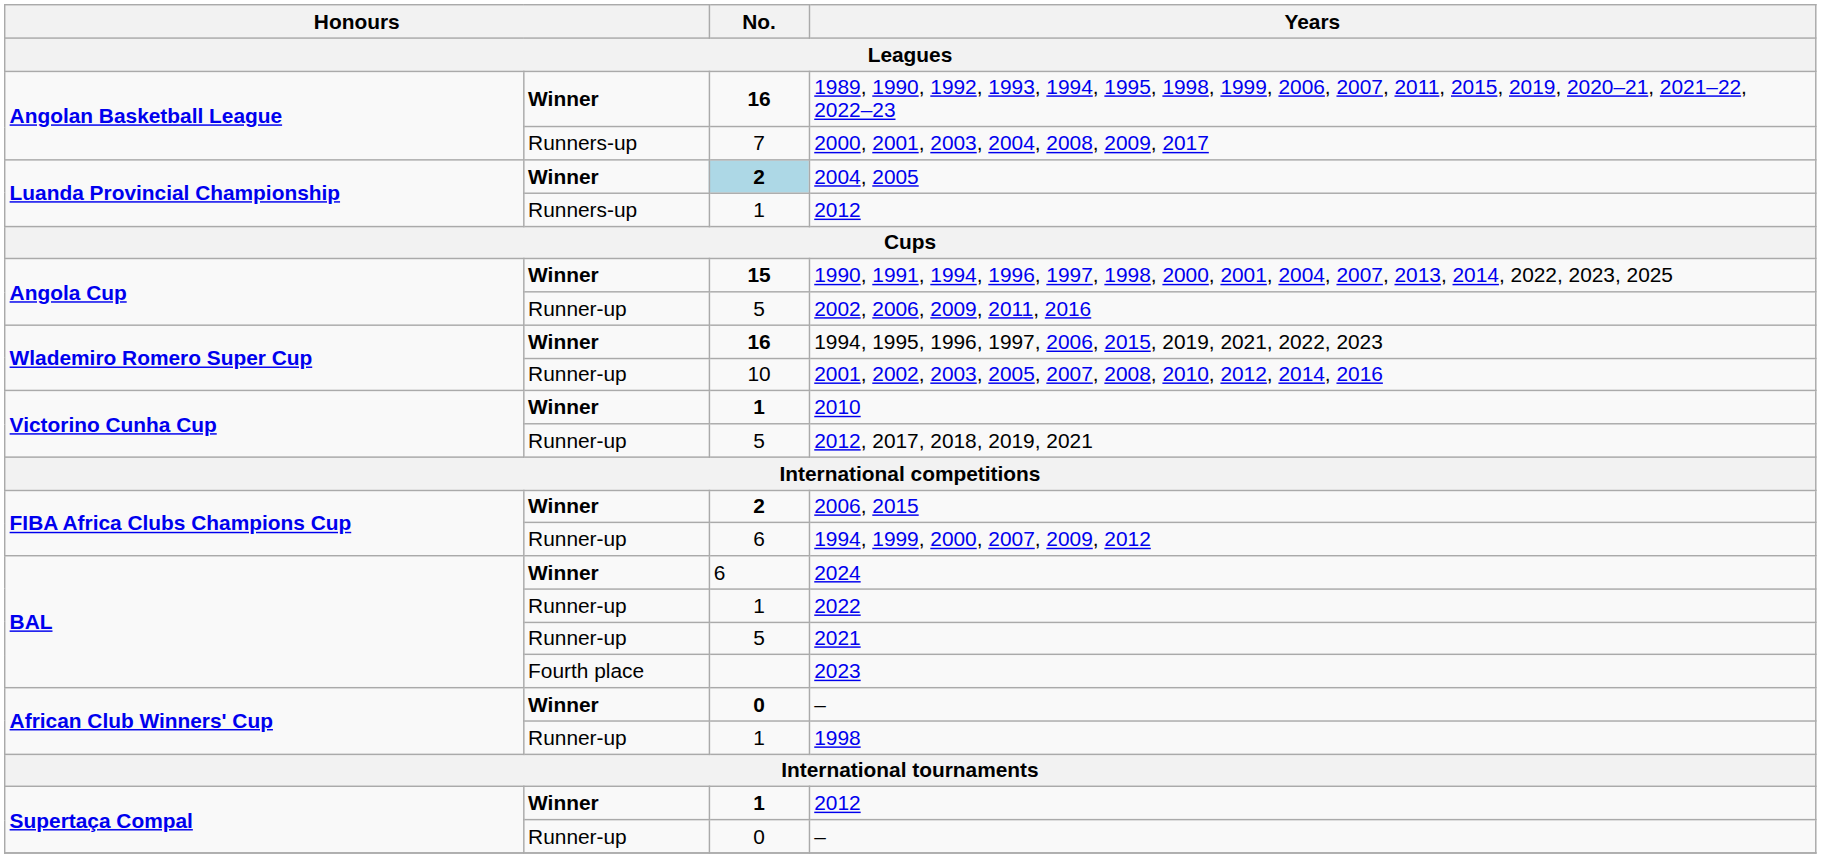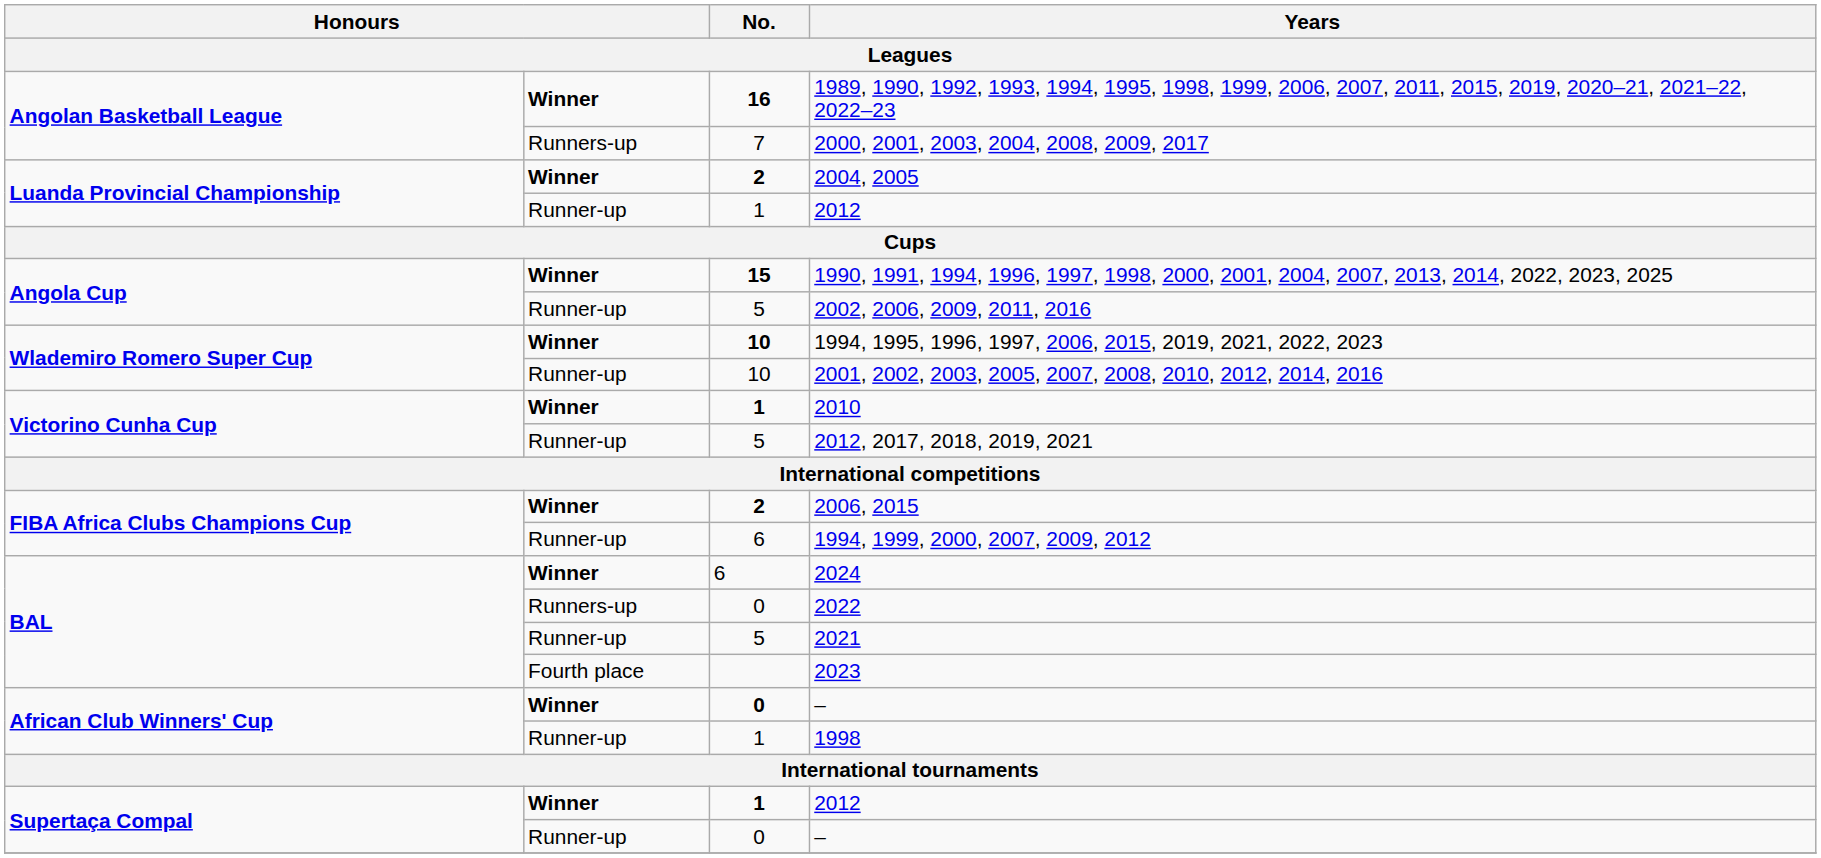2004, 2005 | No.: lightblue background -> no background
Luanda Provincial Championship / 2012 | column 2: Runners-up -> Runner-up
1994, 1995, 1996, 1997, 2006, 2015, 2019, 2021, 2022, 2023 | No.: 16 -> 10
2022 | column 2: Runner-up -> Runners-up
2022 | No.: 1 -> 0
